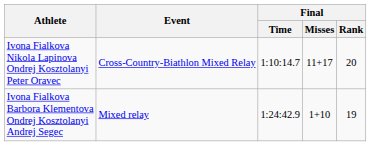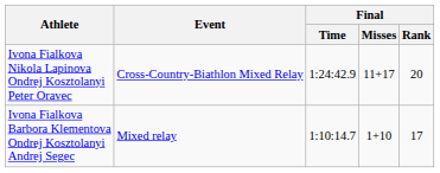row 3 | Final / Time: 1:10:14.7 -> 1:24:42.9
row 4 | Final / Time: 1:24:42.9 -> 1:10:14.7
row 4 | Final / Rank: 19 -> 17
